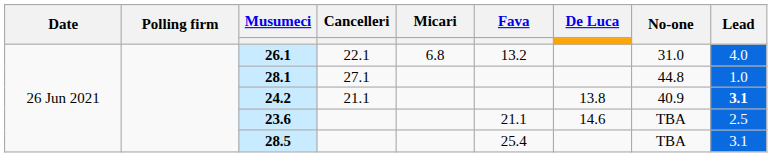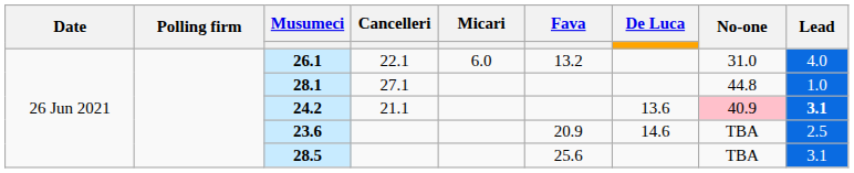26.1 | Micari: 6.8 -> 6.0
24.2 | De Luca: 13.8 -> 13.6
24.2 | No-one: no background -> pink background
23.6 | Fava: 21.1 -> 20.9
28.5 | Fava: 25.4 -> 25.6
